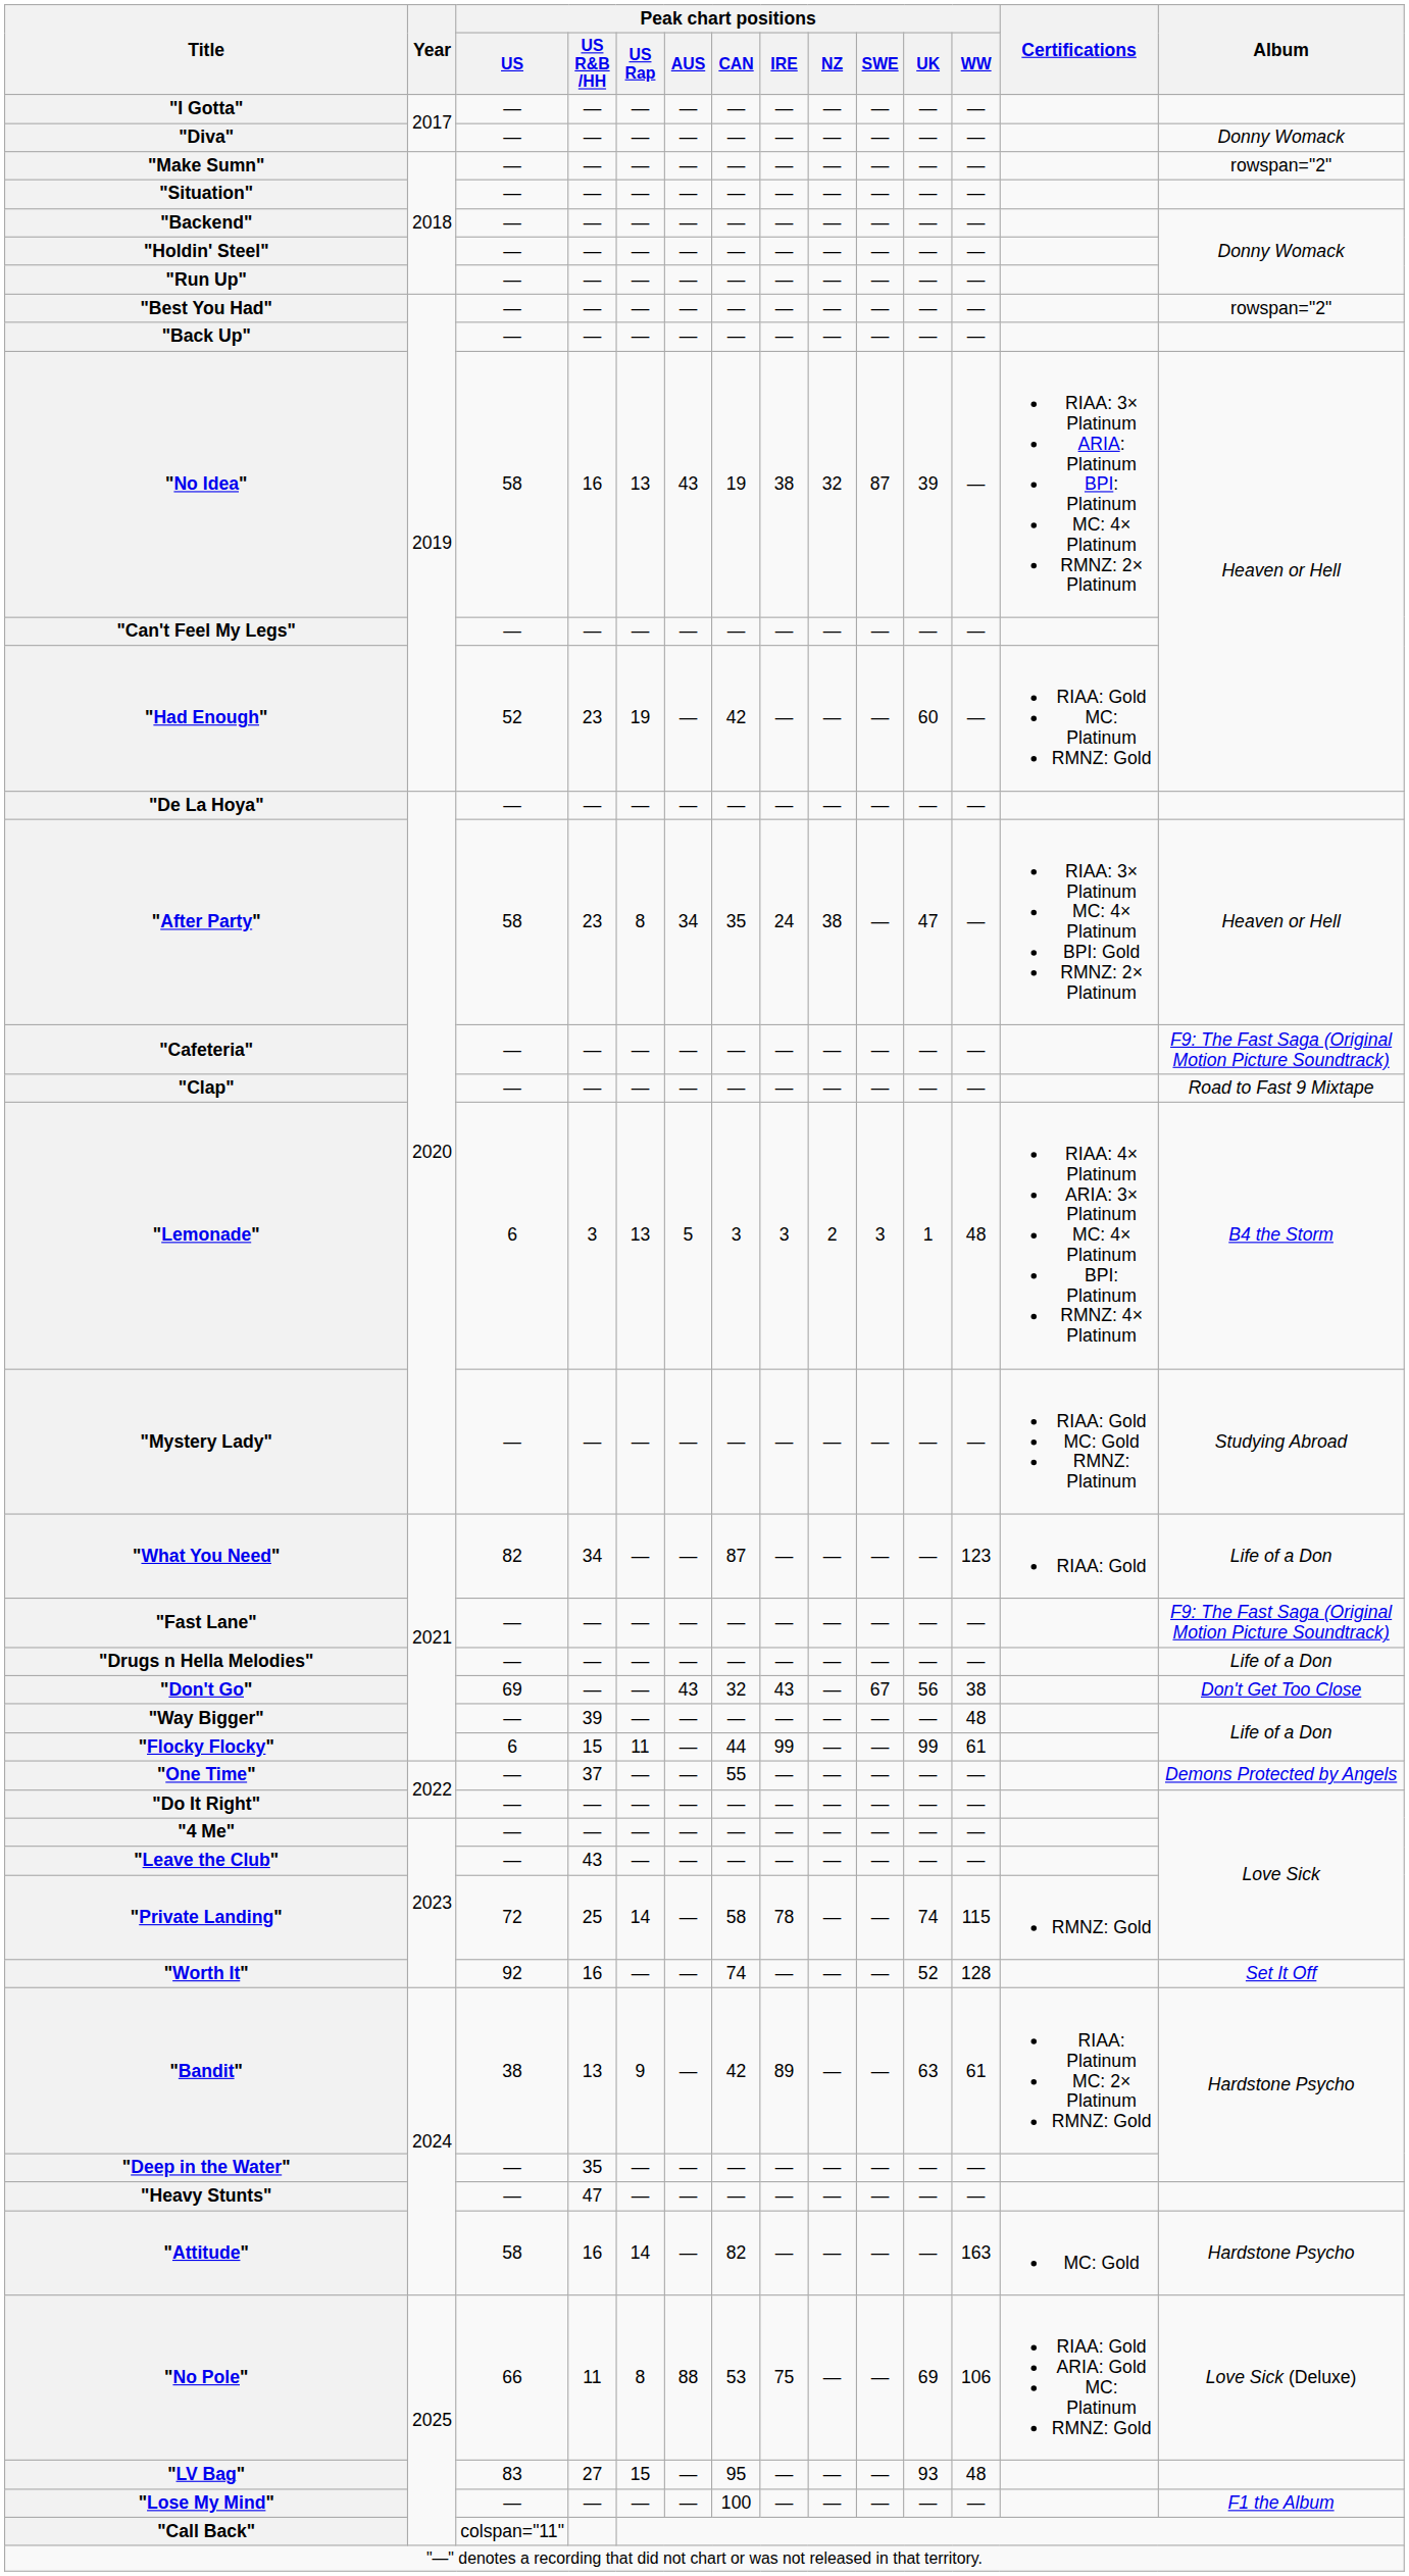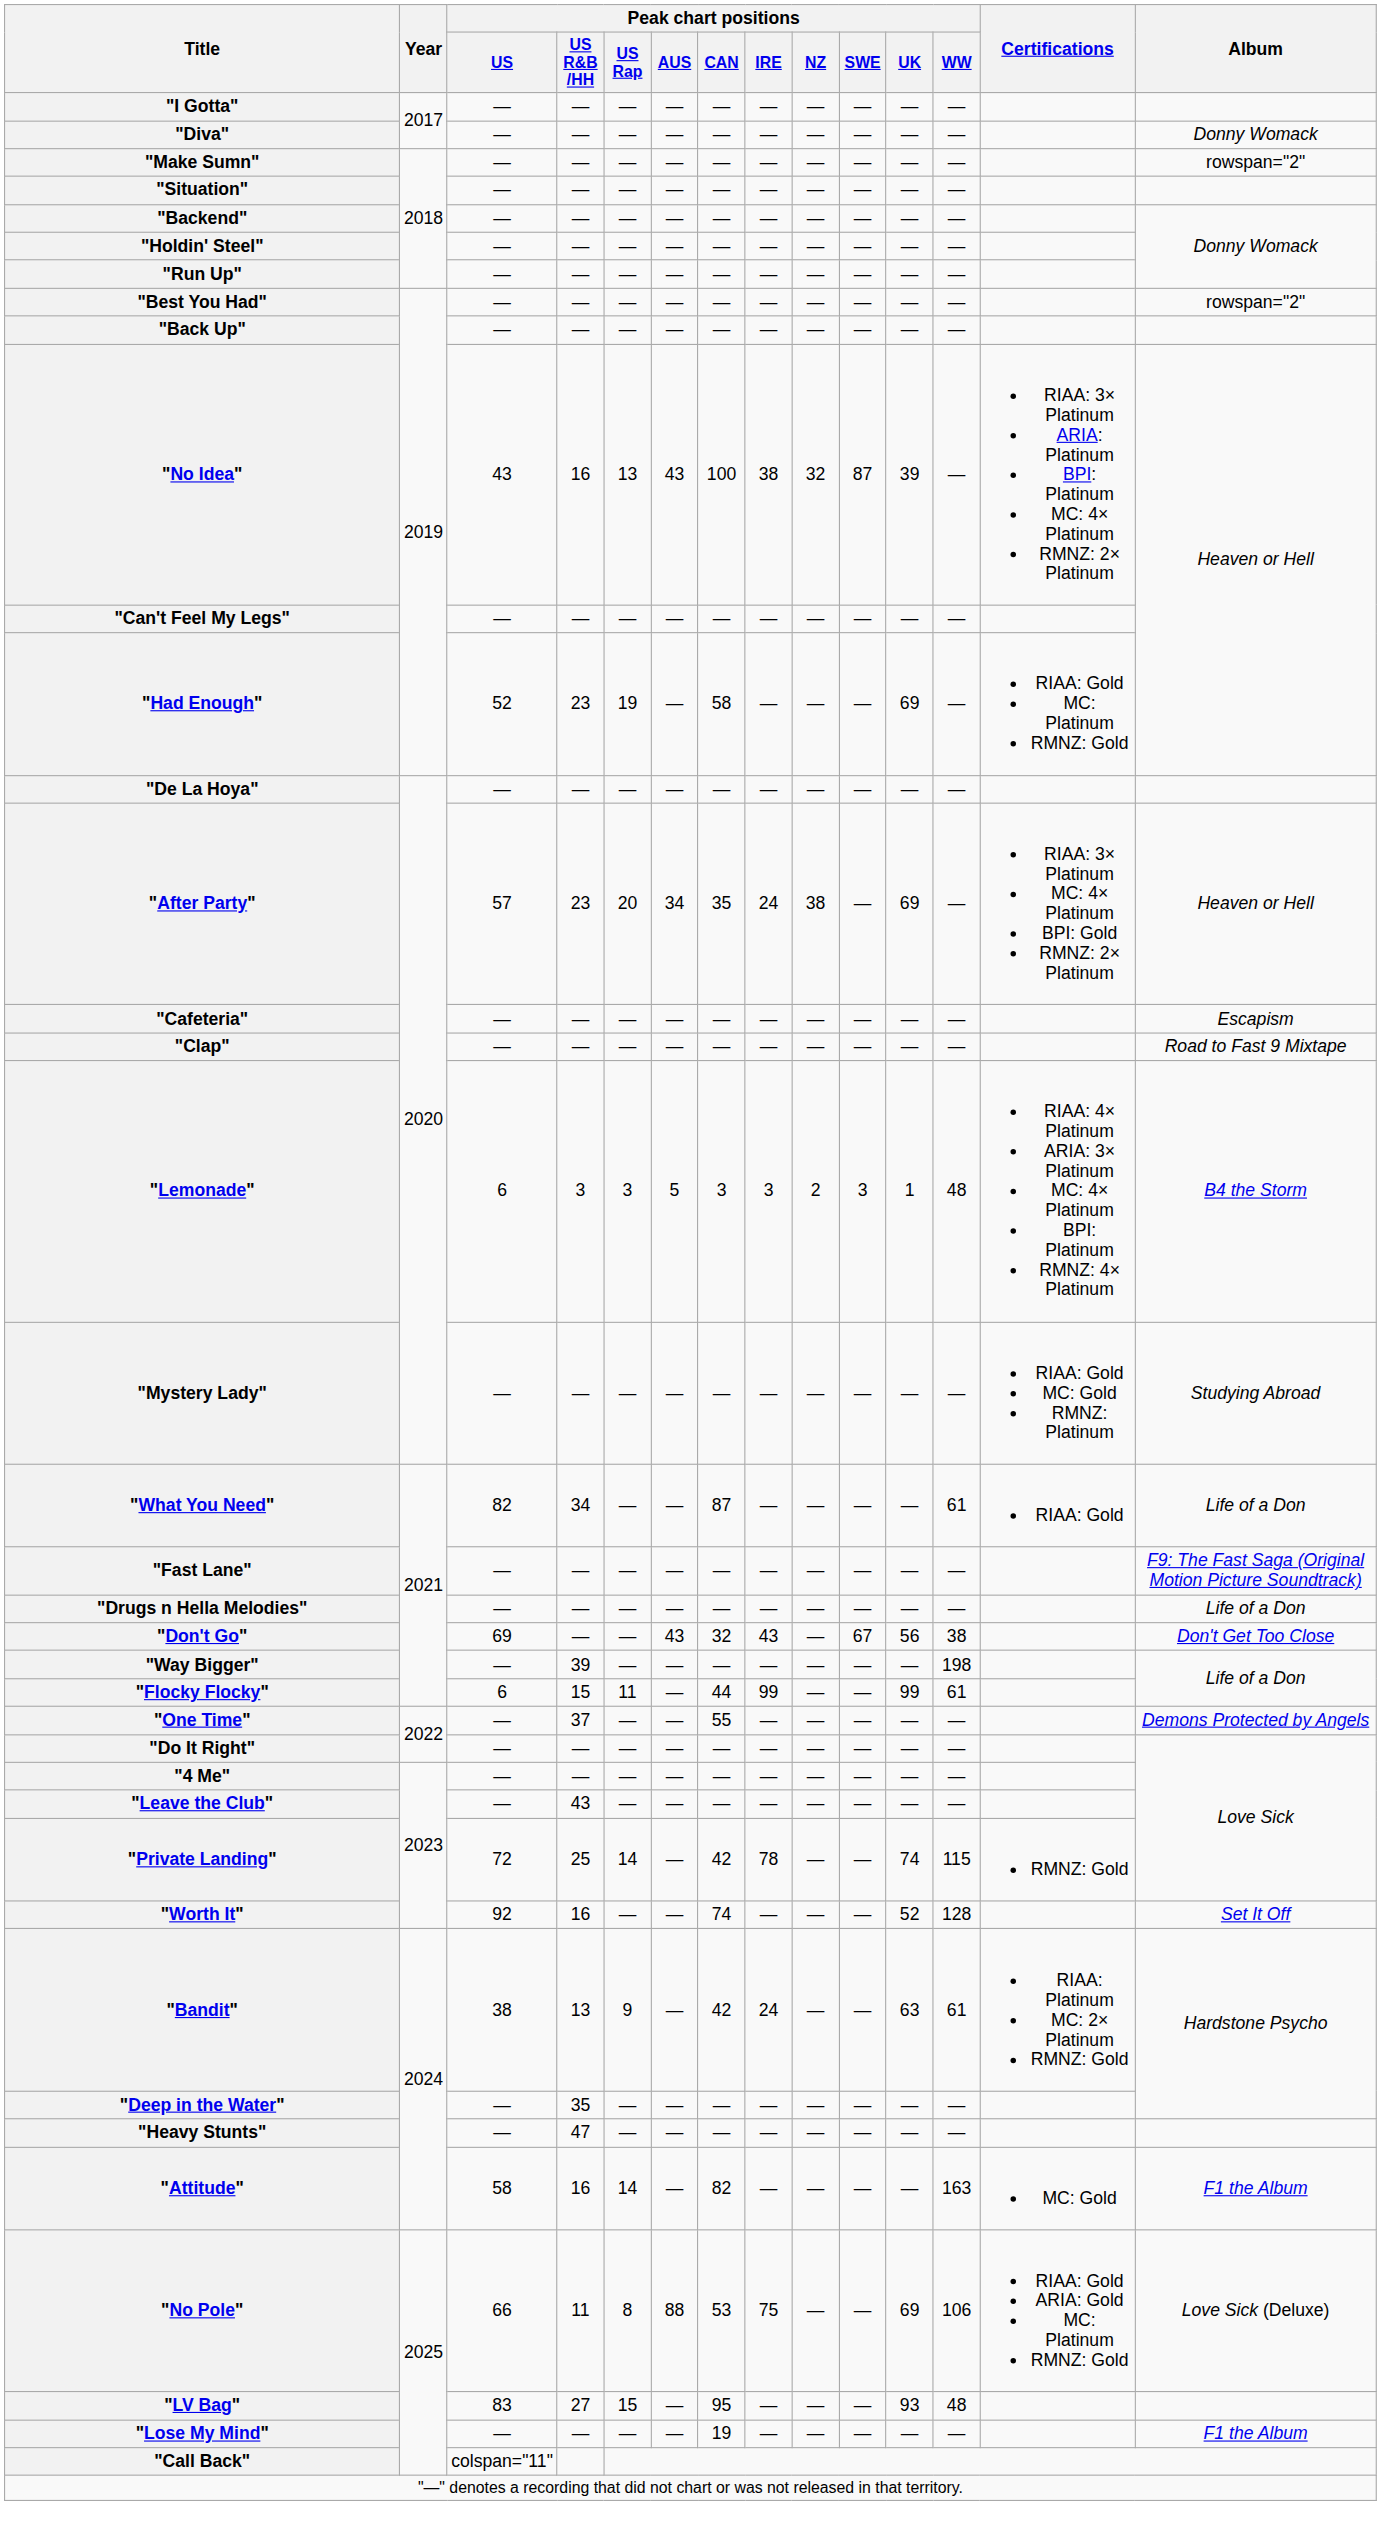"No Idea" | Peak chart positions / US: 58 -> 43
"No Idea" | Peak chart positions / CAN: 19 -> 100
"Had Enough" | Peak chart positions / CAN: 42 -> 58
"Had Enough" | Peak chart positions / UK: 60 -> 69
"After Party" | Peak chart positions / US: 58 -> 57
"After Party" | Peak chart positions / US Rap: 8 -> 20
"After Party" | Peak chart positions / UK: 47 -> 69
"Cafeteria" | Album: F9: The Fast Saga (Original Motion Picture Soundtrack) -> Escapism
"Lemonade" | Peak chart positions / US Rap: 13 -> 3
"What You Need" | Peak chart positions / WW: 123 -> 61
"Way Bigger" | Peak chart positions / WW: 48 -> 198
"Private Landing" | Peak chart positions / CAN: 58 -> 42
"Bandit" | Peak chart positions / IRE: 89 -> 24
"Attitude" | Album: Hardstone Psycho -> F1 the Album
"Lose My Mind" | Peak chart positions / CAN: 100 -> 19
